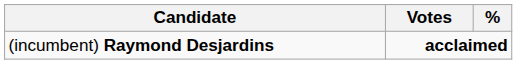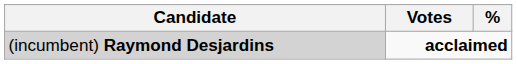(incumbent) Raymond Desjardins | Candidate: no background -> lightgrey background
